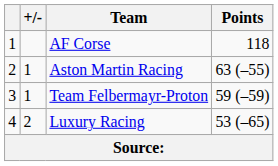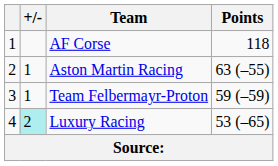Luxury Racing | +/-: no background -> paleturquoise background
